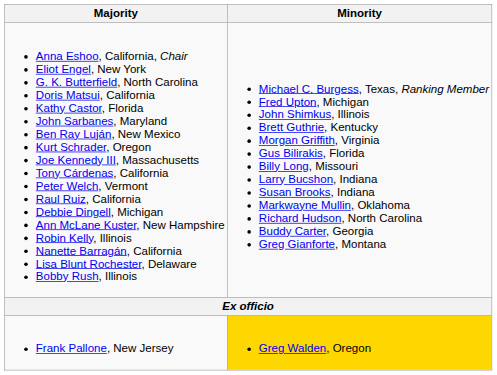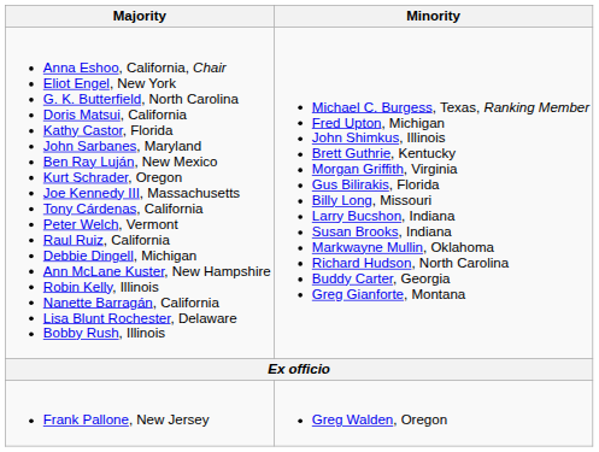Frank Pallone, New Jersey | Minority: gold background -> no background
